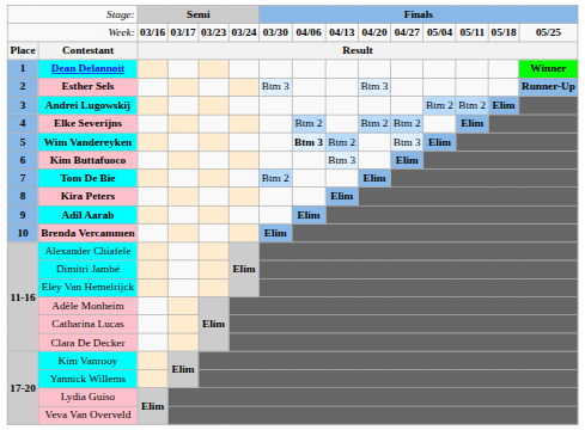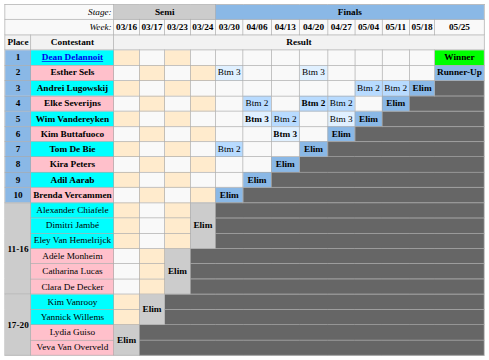Elke Severijns | column 10: normal -> bold
Kim Buttafuoco | column 9: normal -> bold
